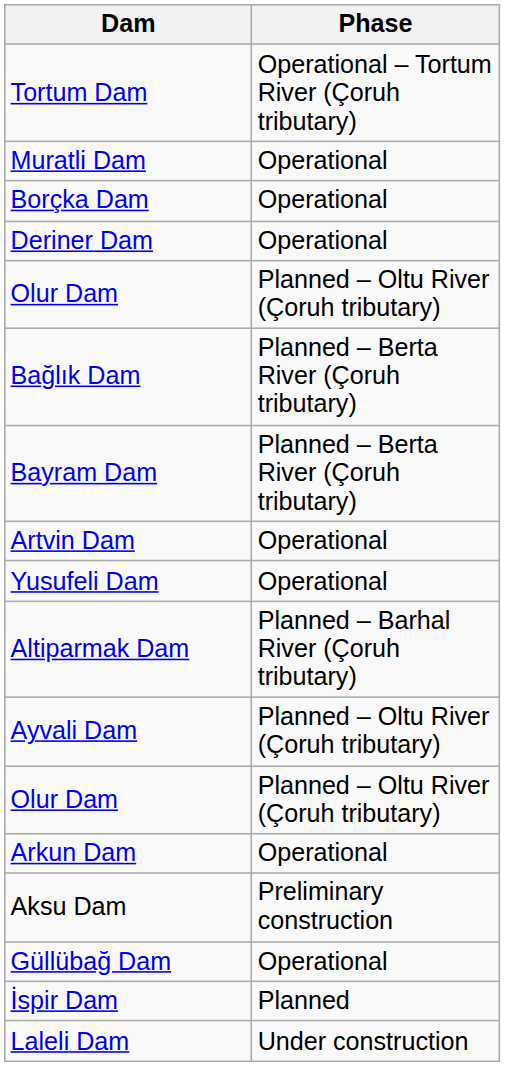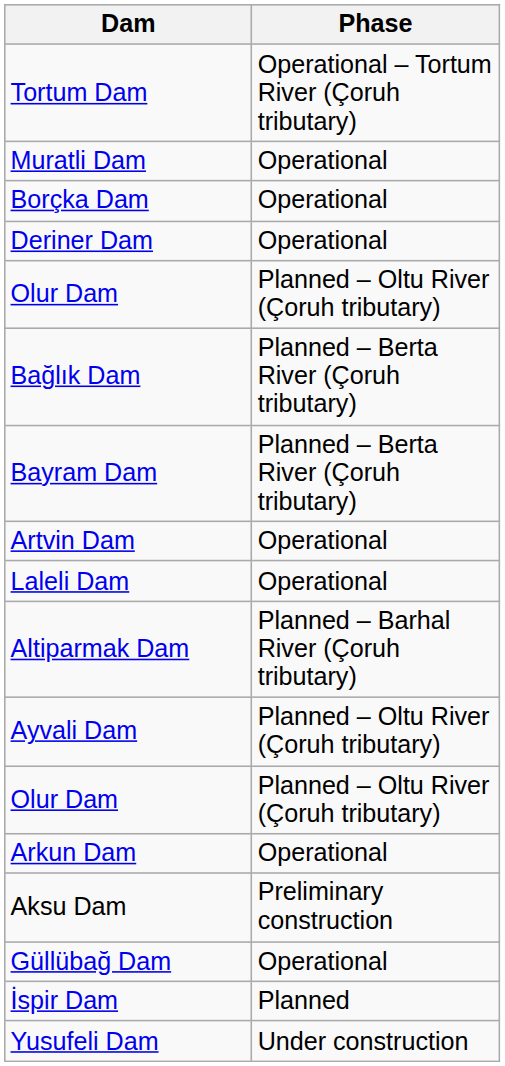row 10 | Dam: Yusufeli Dam -> Laleli Dam
row 18 | Dam: Laleli Dam -> Yusufeli Dam
